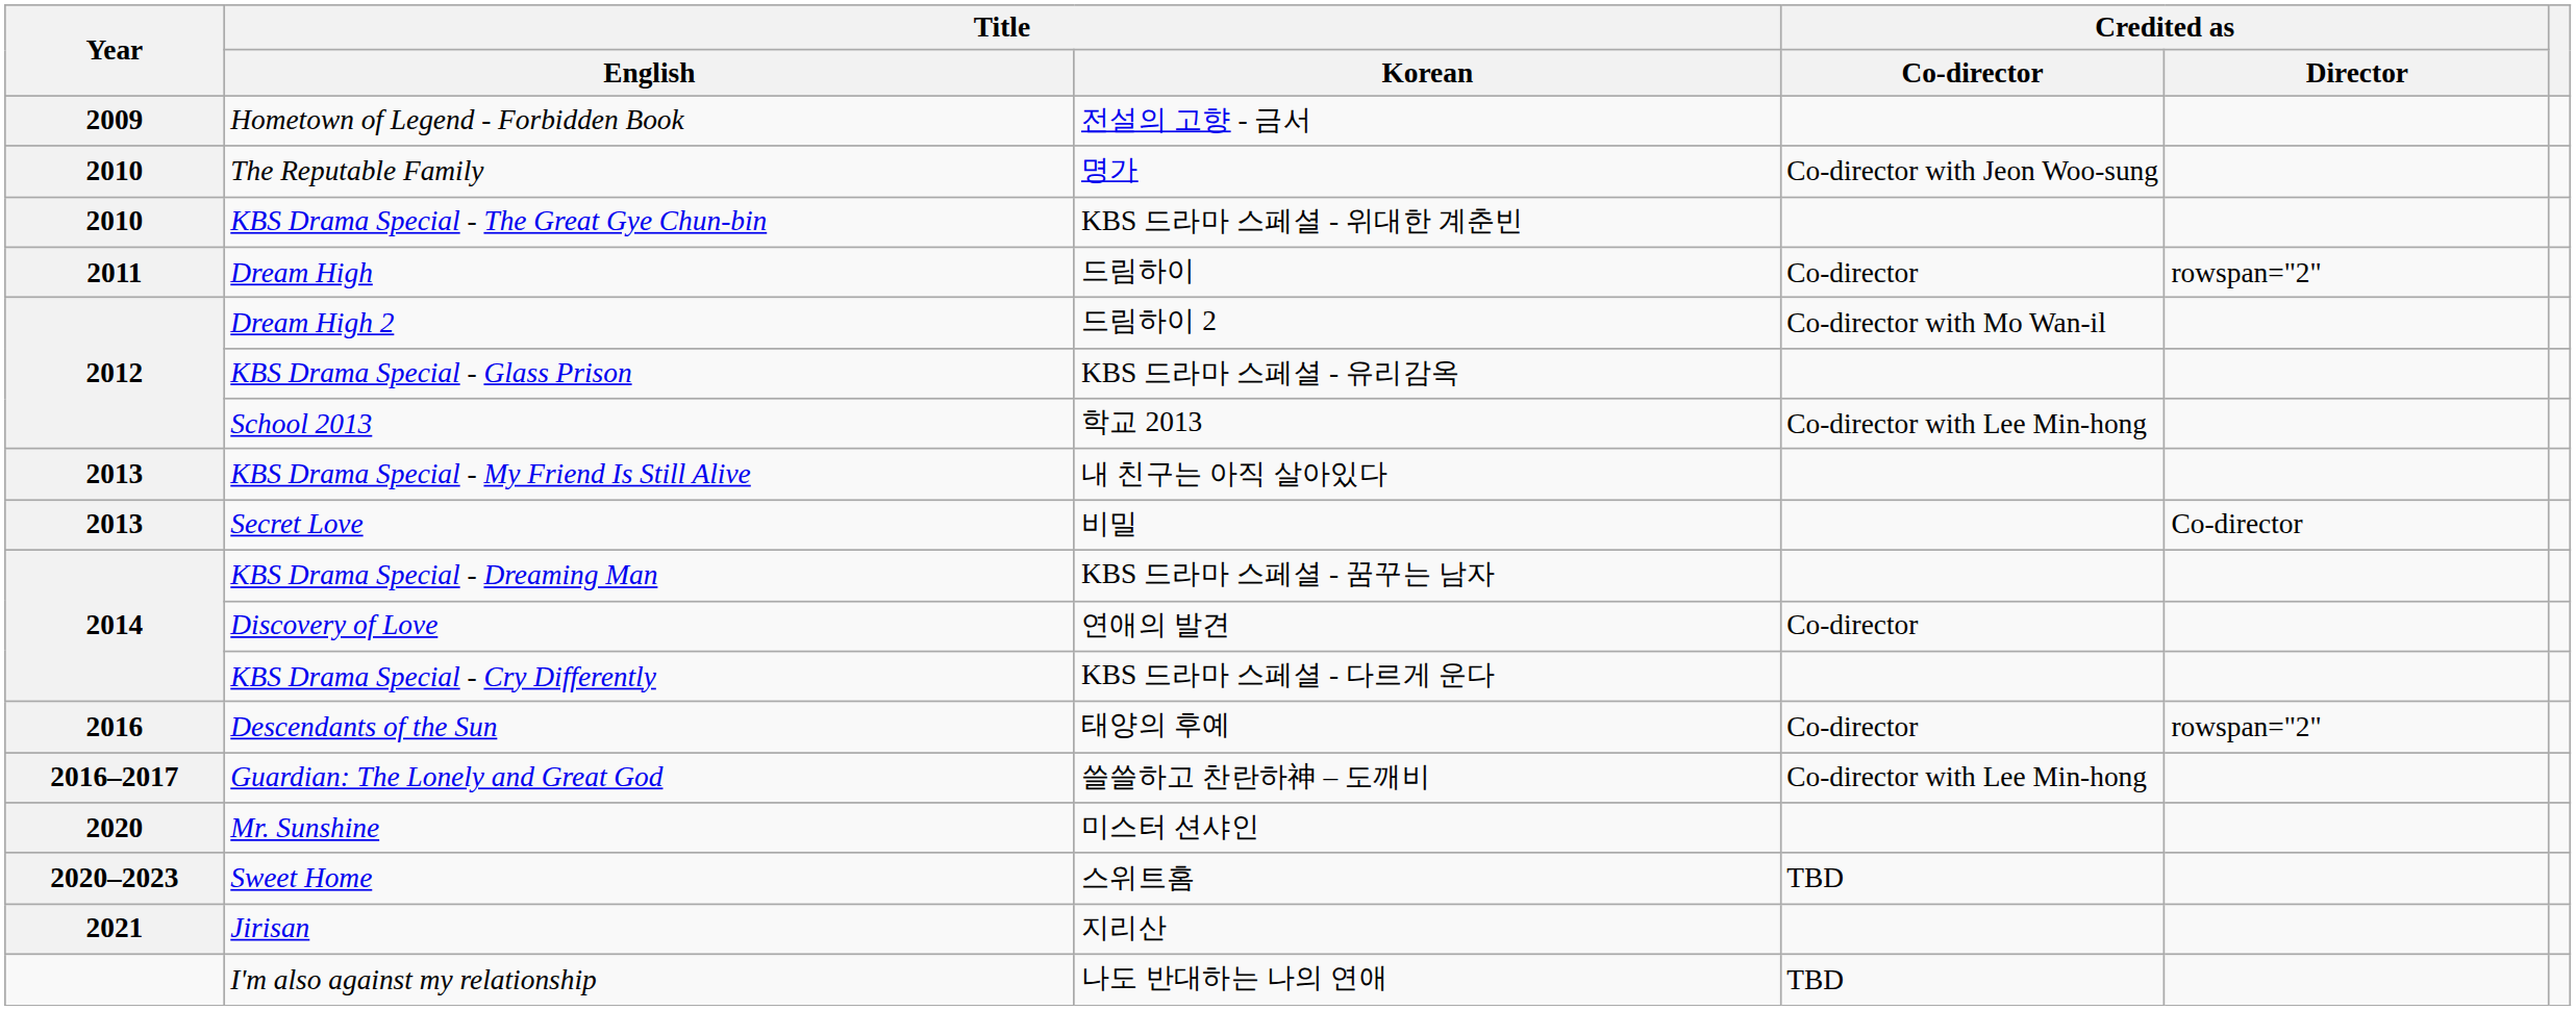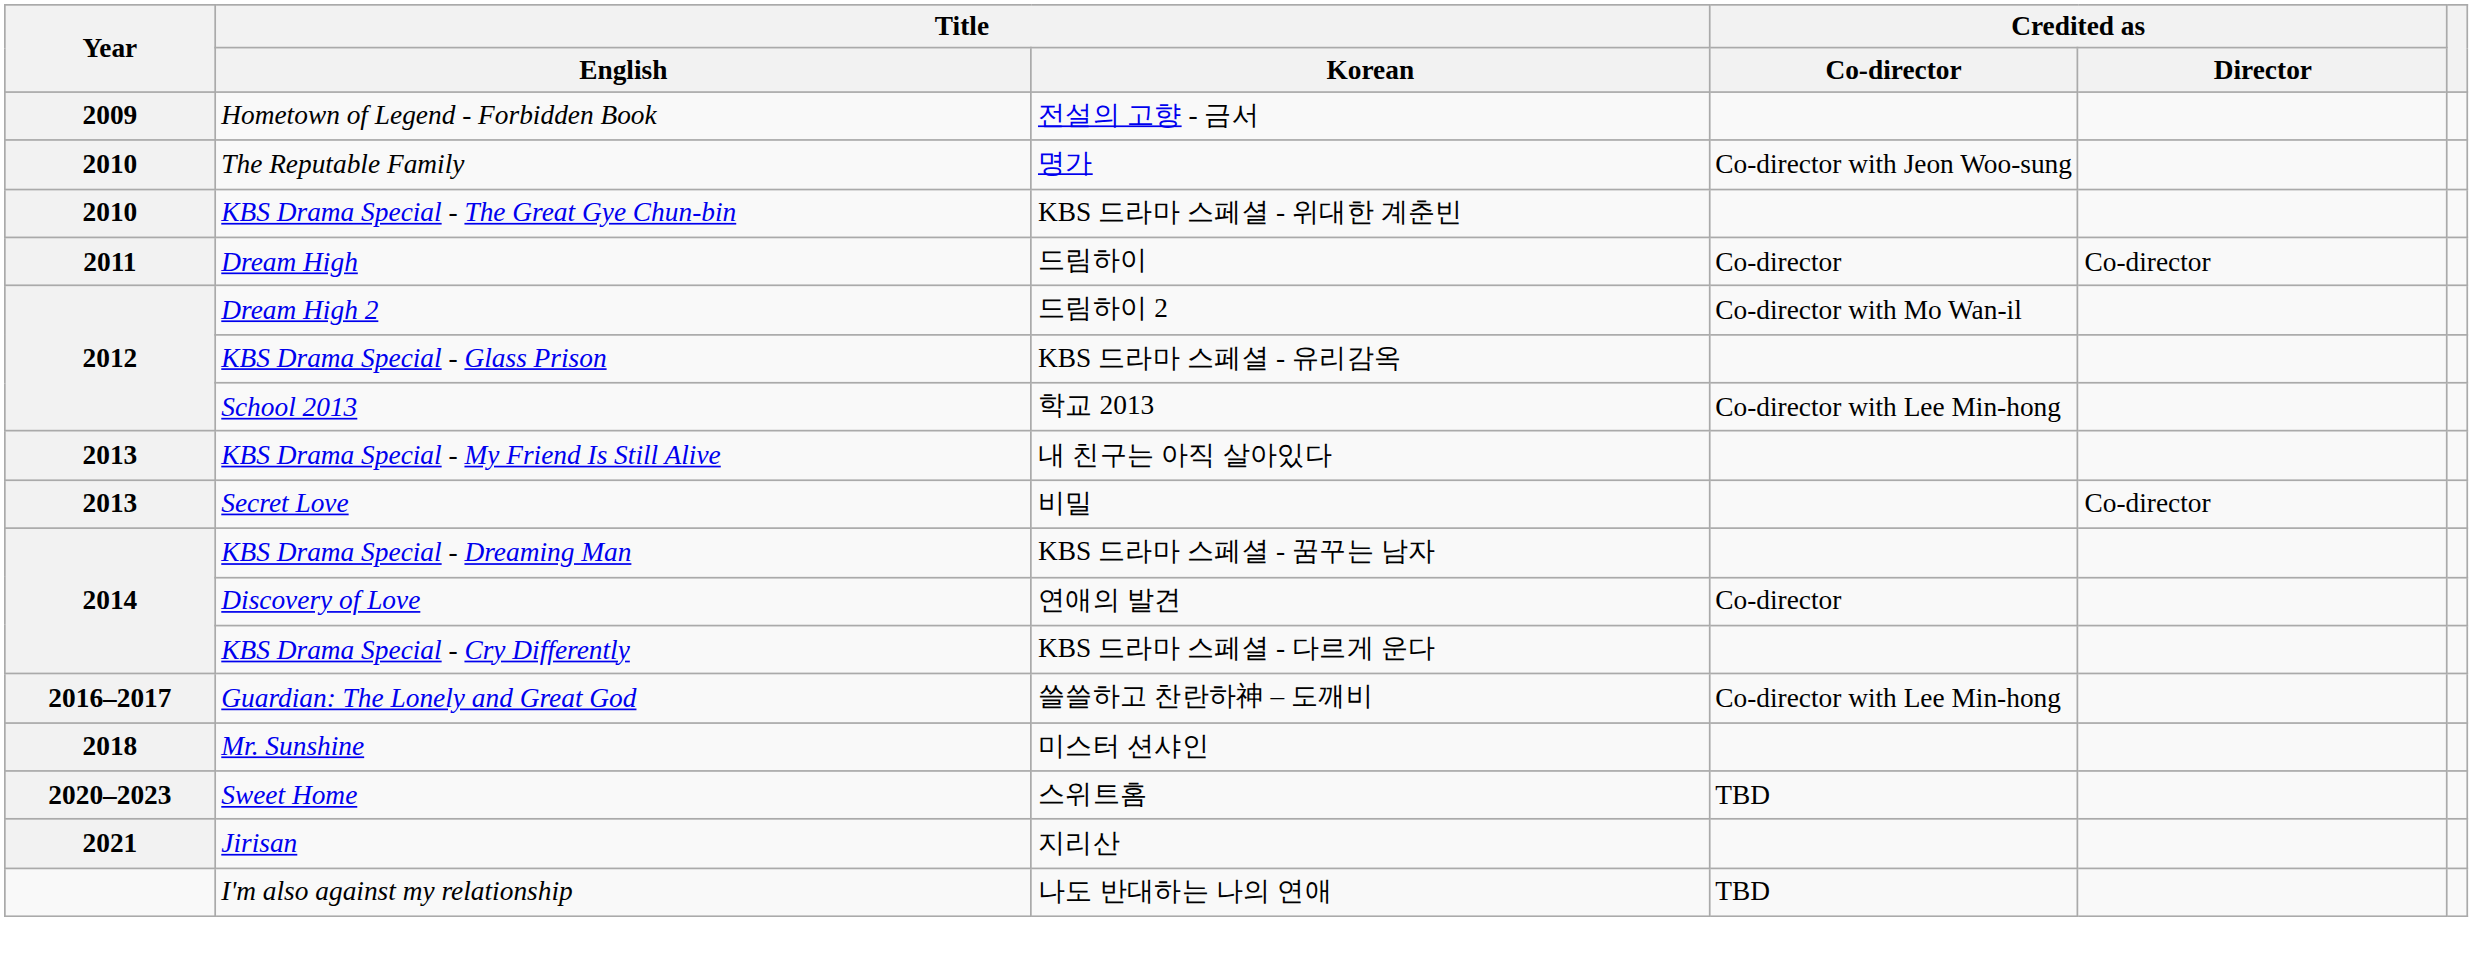Dream High | Credited as / Director: rowspan="2" -> Co-director
- row: 2016 | Descendants of the Sun | 태양의 후예 | Co-director | rowspan="2"
Mr. Sunshine | Year: 2020 -> 2018
